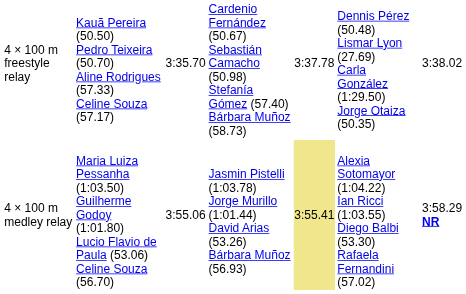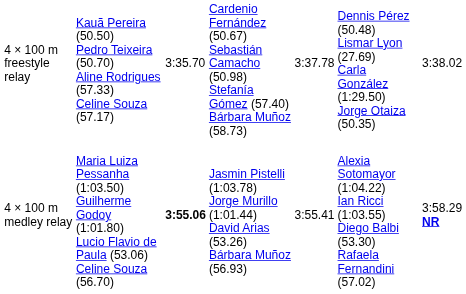4 × 100 m medley relay | column 3: normal -> bold
4 × 100 m medley relay | column 5: khaki background -> no background
